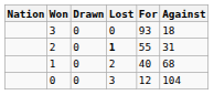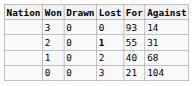row 2 | Against: 18 -> 14
row 5 | For: 12 -> 21
